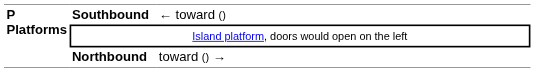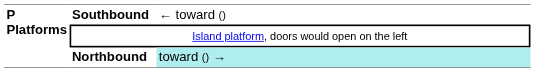Northbound | column 3: no background -> paleturquoise background
